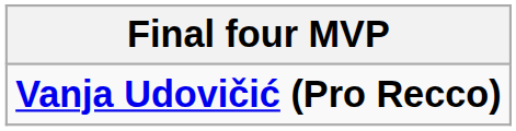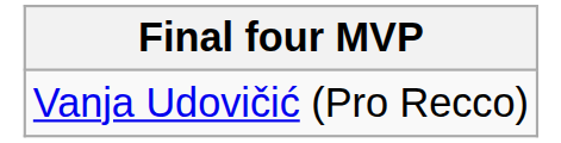row 2 | column 1: bold -> normal
